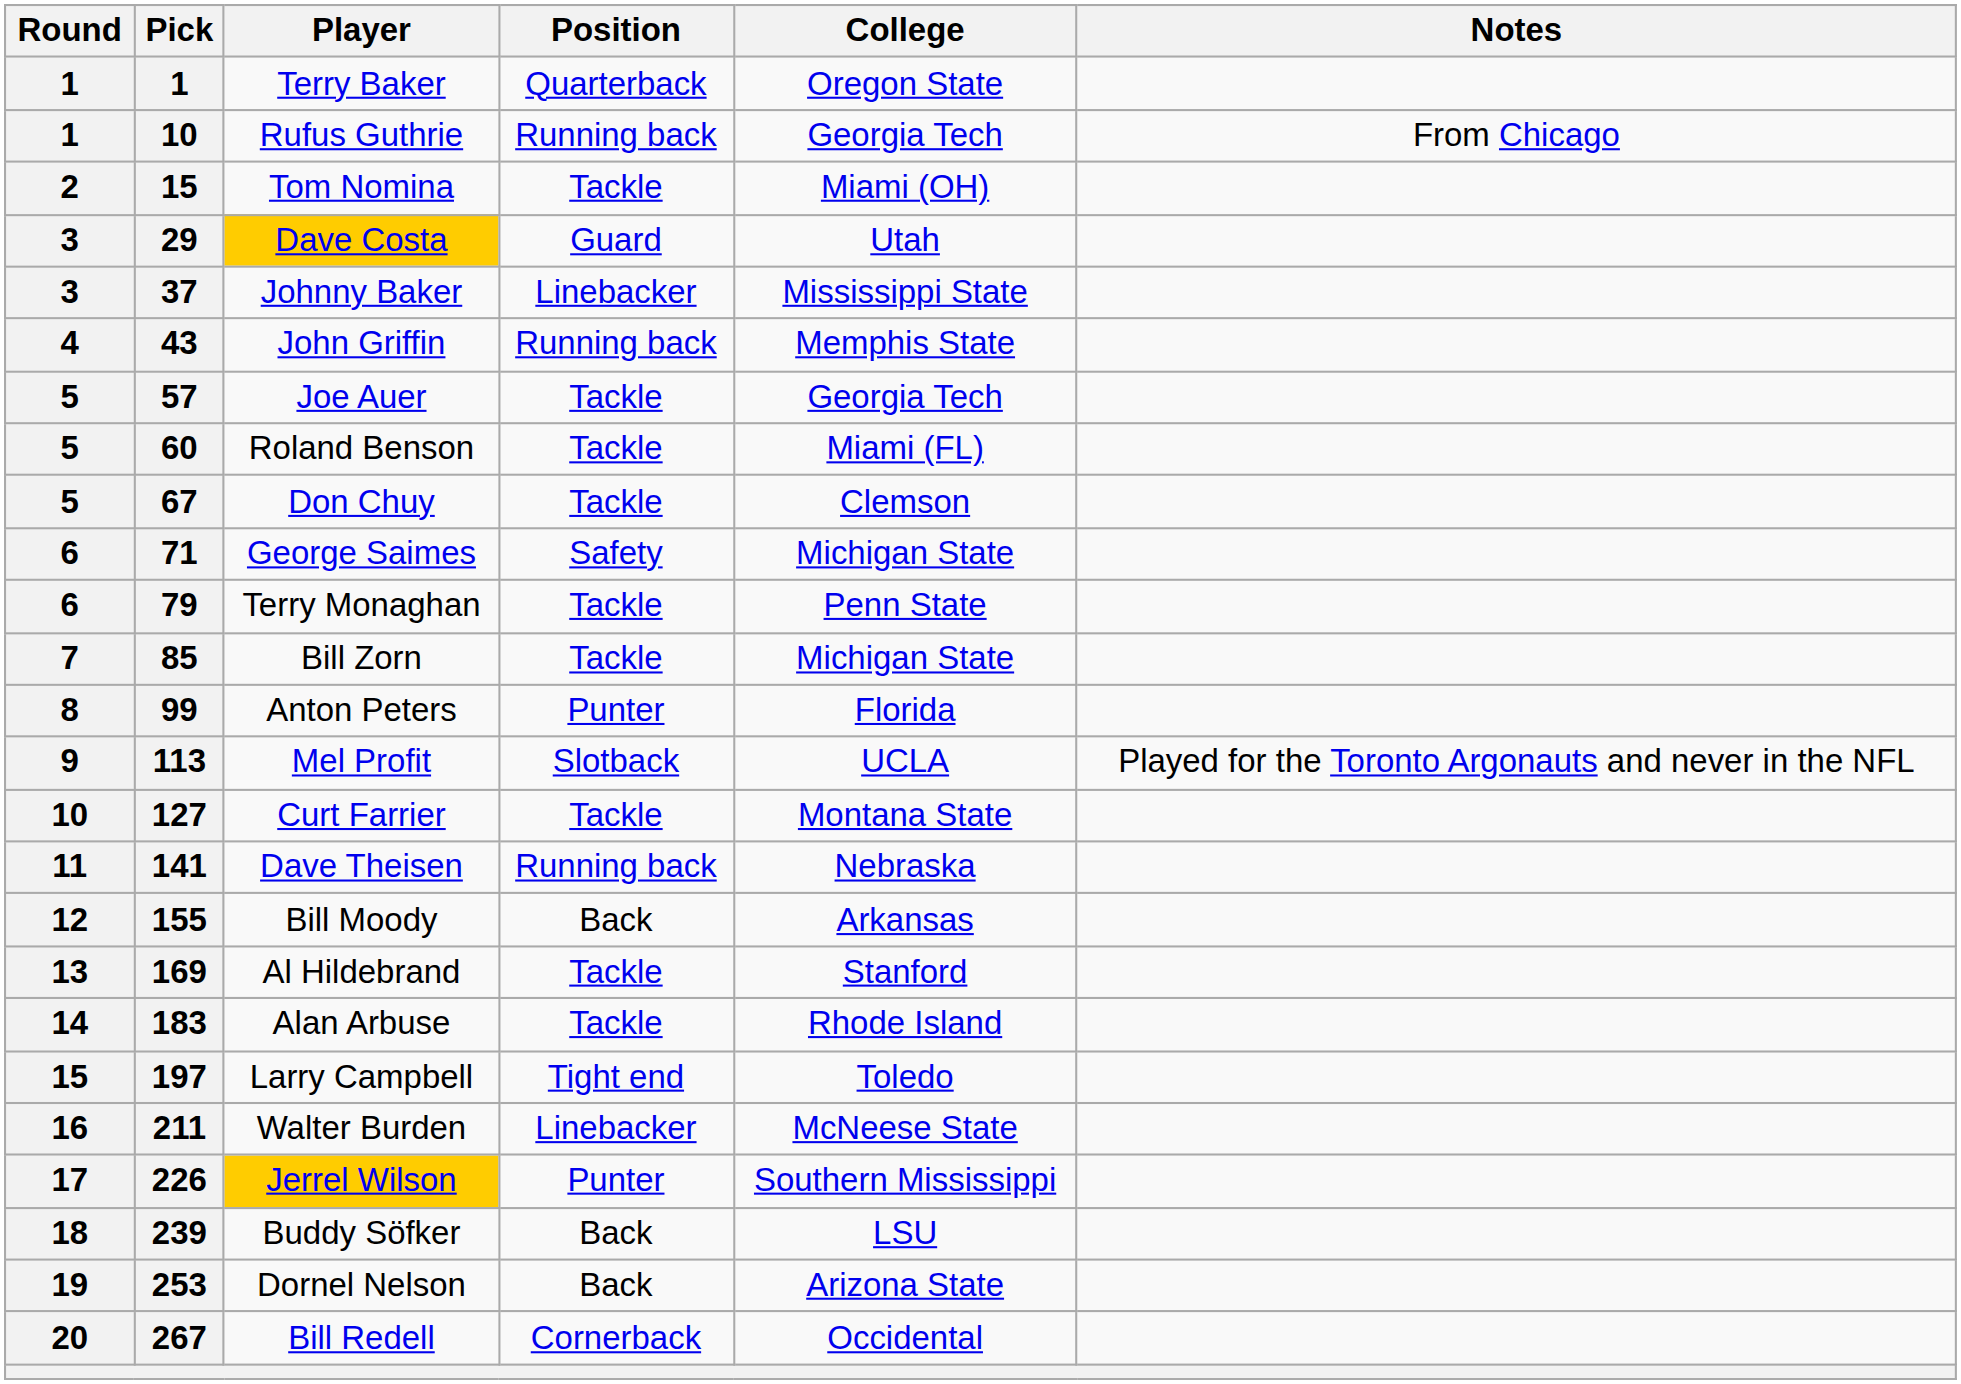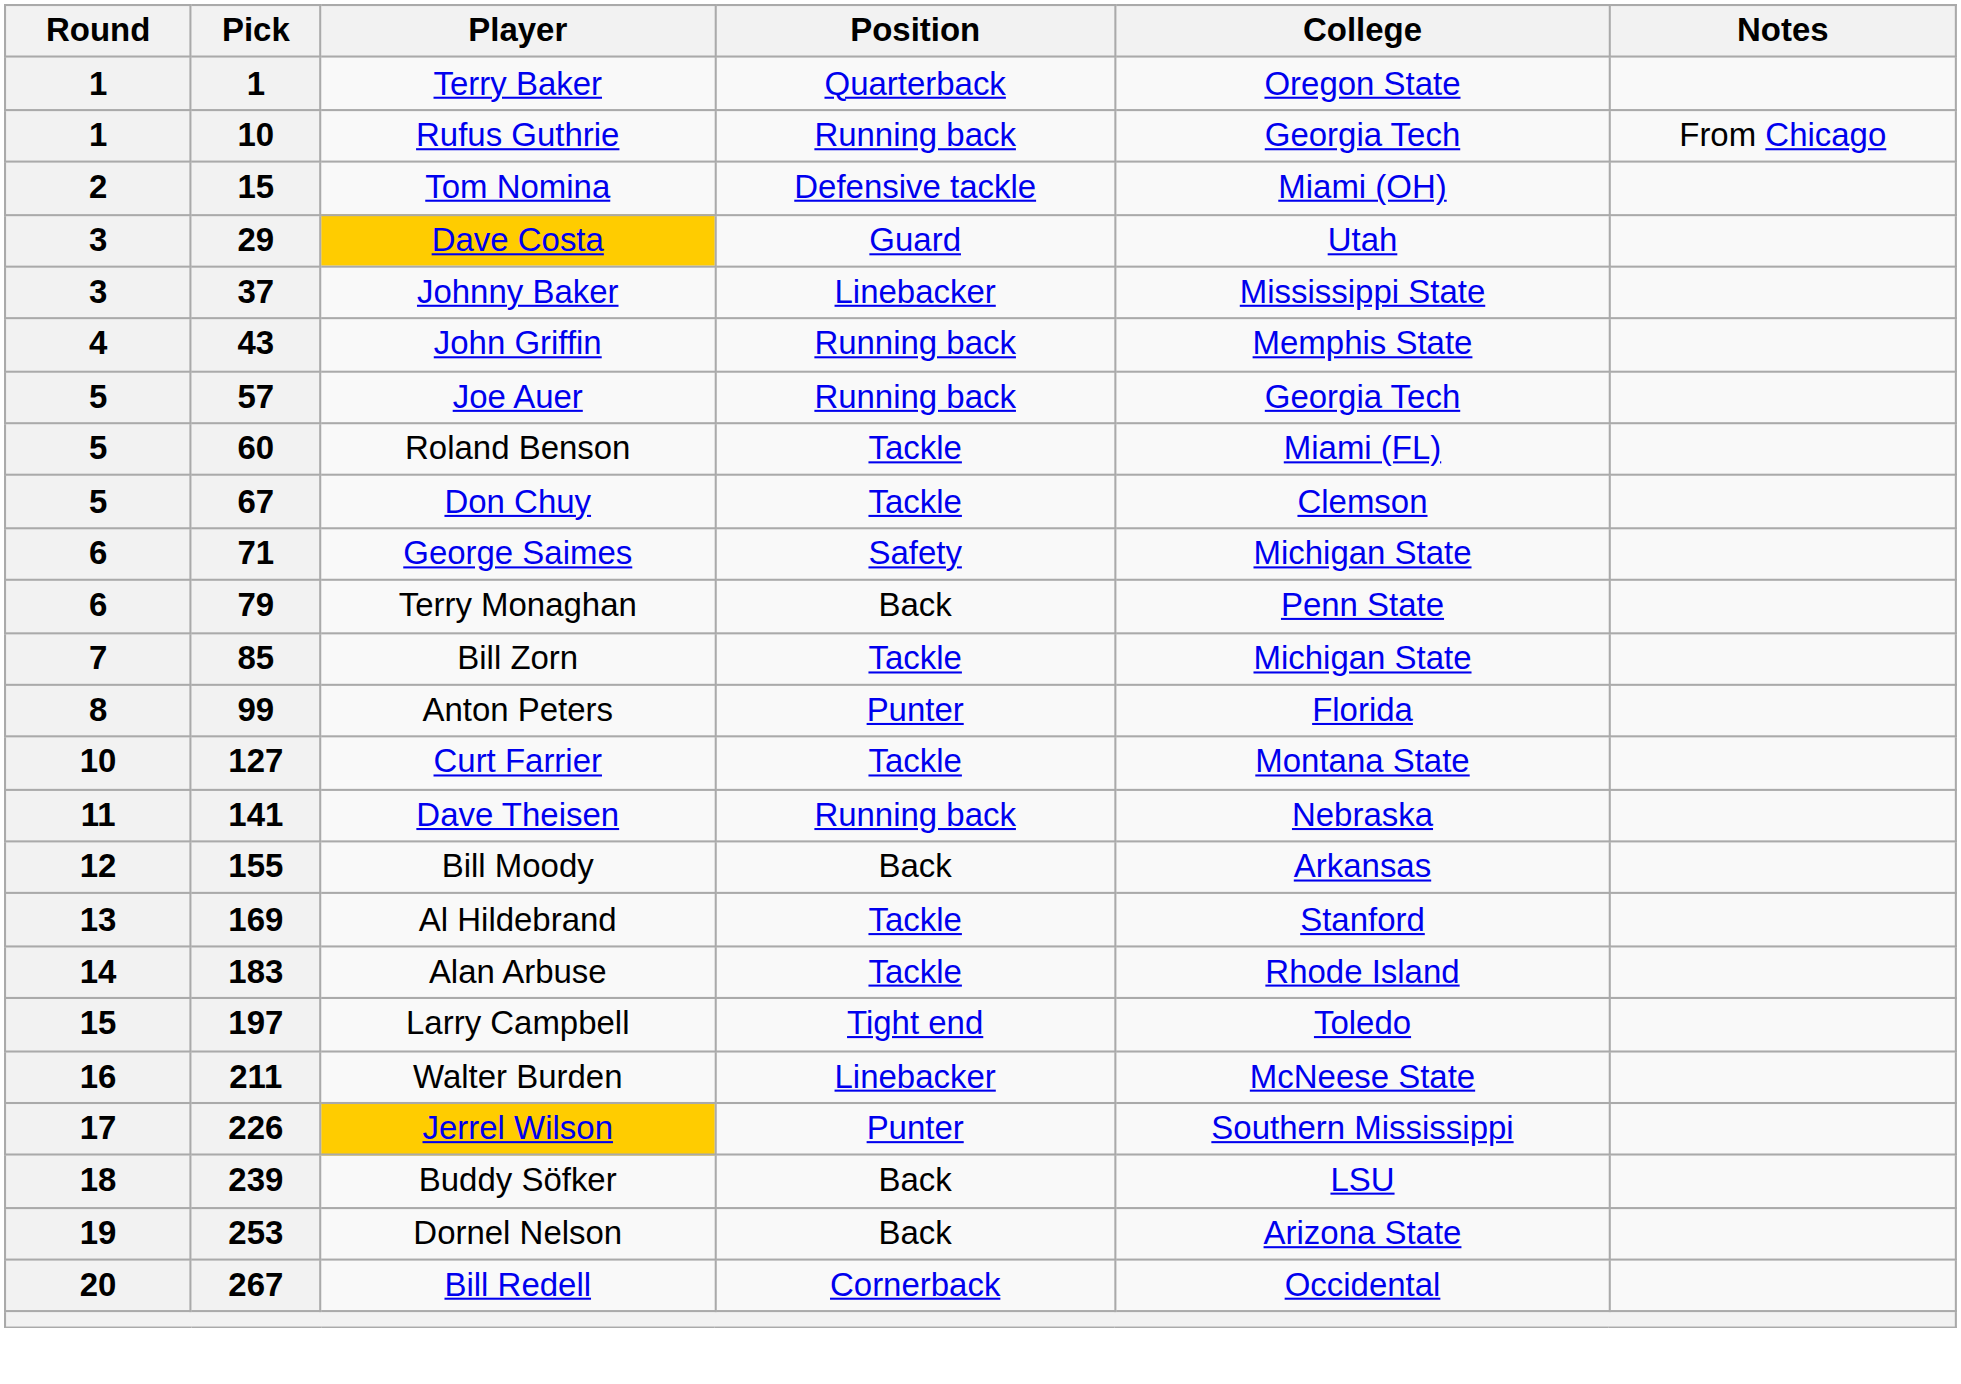Tom Nomina | Position: Tackle -> Defensive tackle
Joe Auer | Position: Tackle -> Running back
Terry Monaghan | Position: Tackle -> Back
- row: 9 | 113 | Mel Profit | Slotback | UCLA | Played for the Toronto Argonauts and never in the NFL
